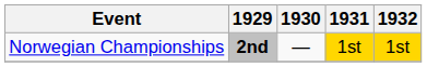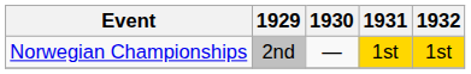Norwegian Championships | 1929: bold -> normal
